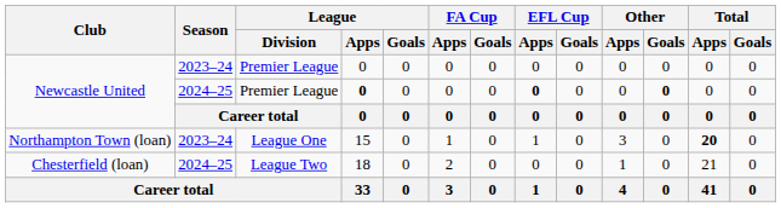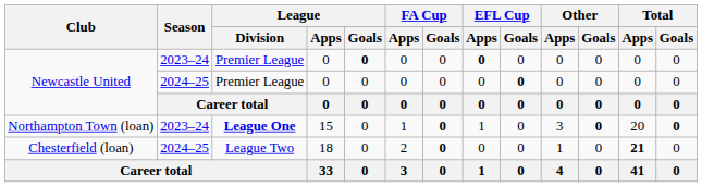Newcastle United / 2023–24 | League / Goals: normal -> bold
Newcastle United / 2023–24 | EFL Cup / Apps: normal -> bold
Newcastle United / 2024–25 | League / Apps: bold -> normal
Newcastle United / 2024–25 | EFL Cup / Apps: bold -> normal
Newcastle United / 2024–25 | EFL Cup / Goals: normal -> bold
Newcastle United / 2024–25 | Other / Goals: bold -> normal
Northampton Town (loan) | League / Division: normal -> bold
Northampton Town (loan) | FA Cup / Goals: normal -> bold
Northampton Town (loan) | Other / Goals: normal -> bold
Northampton Town (loan) | Total / Apps: bold -> normal
Northampton Town (loan) | Total / Goals: normal -> bold
Chesterfield (loan) | FA Cup / Goals: normal -> bold
Chesterfield (loan) | Total / Apps: normal -> bold
